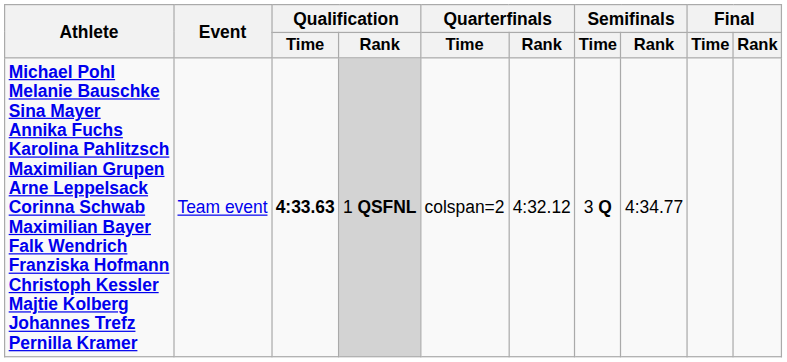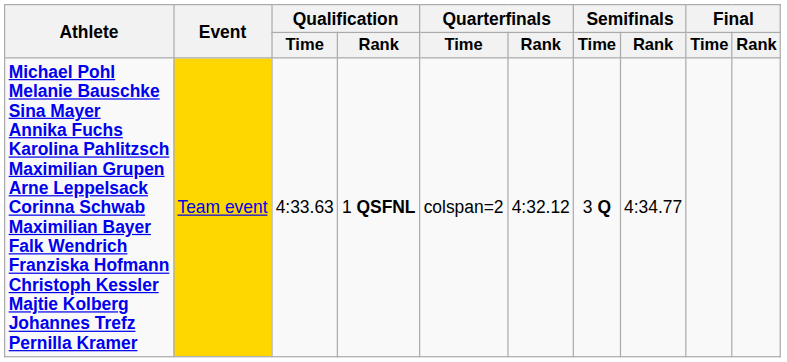row 3 | Event: no background -> gold background
row 3 | Qualification / Time: bold -> normal
row 3 | Qualification / Rank: lightgrey background -> no background
